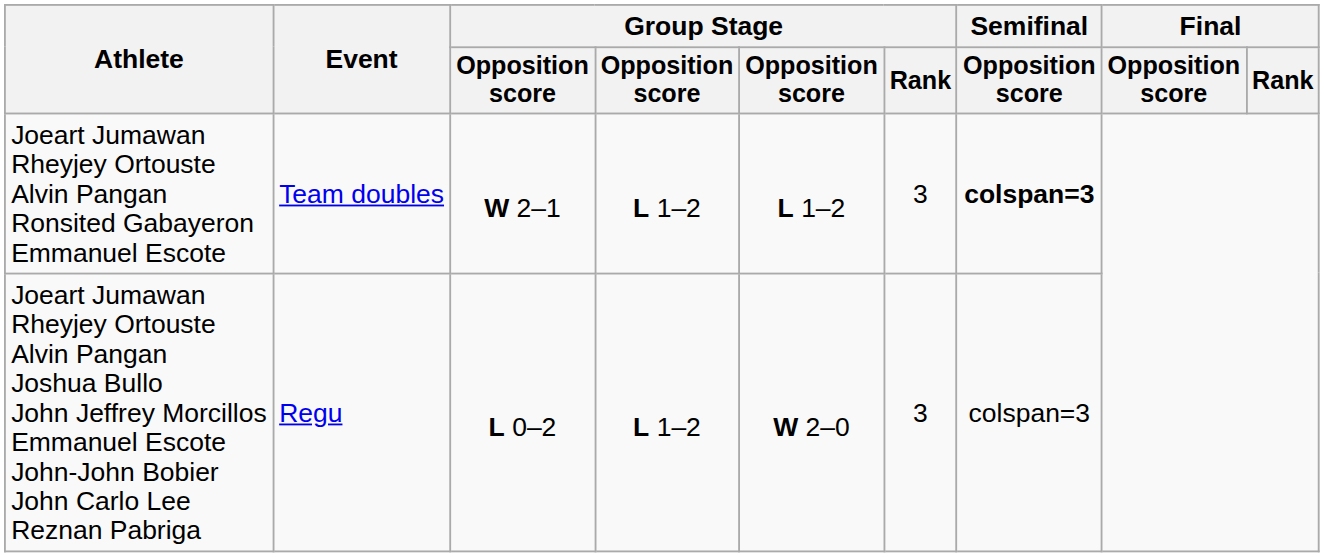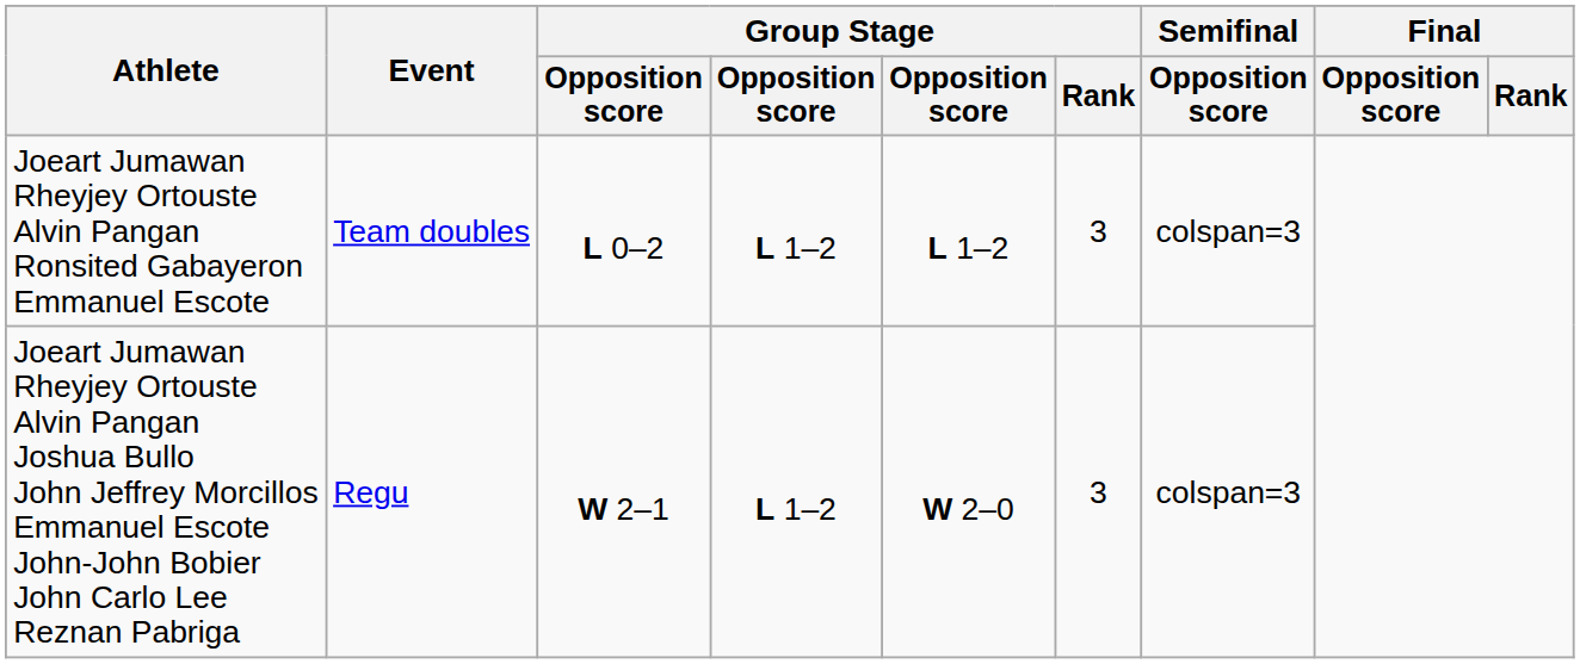row 3 | column 3: W 2–1 -> L 0–2
row 3 | Semifinal / Opposition score: bold -> normal
row 4 | column 3: L 0–2 -> W 2–1
